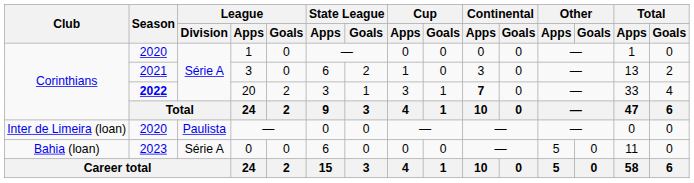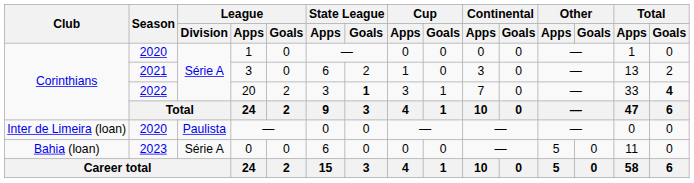20 | Season: bold -> normal
20 | State League / Goals: normal -> bold
20 | Continental / Apps: bold -> normal
20 | Total / Goals: normal -> bold
